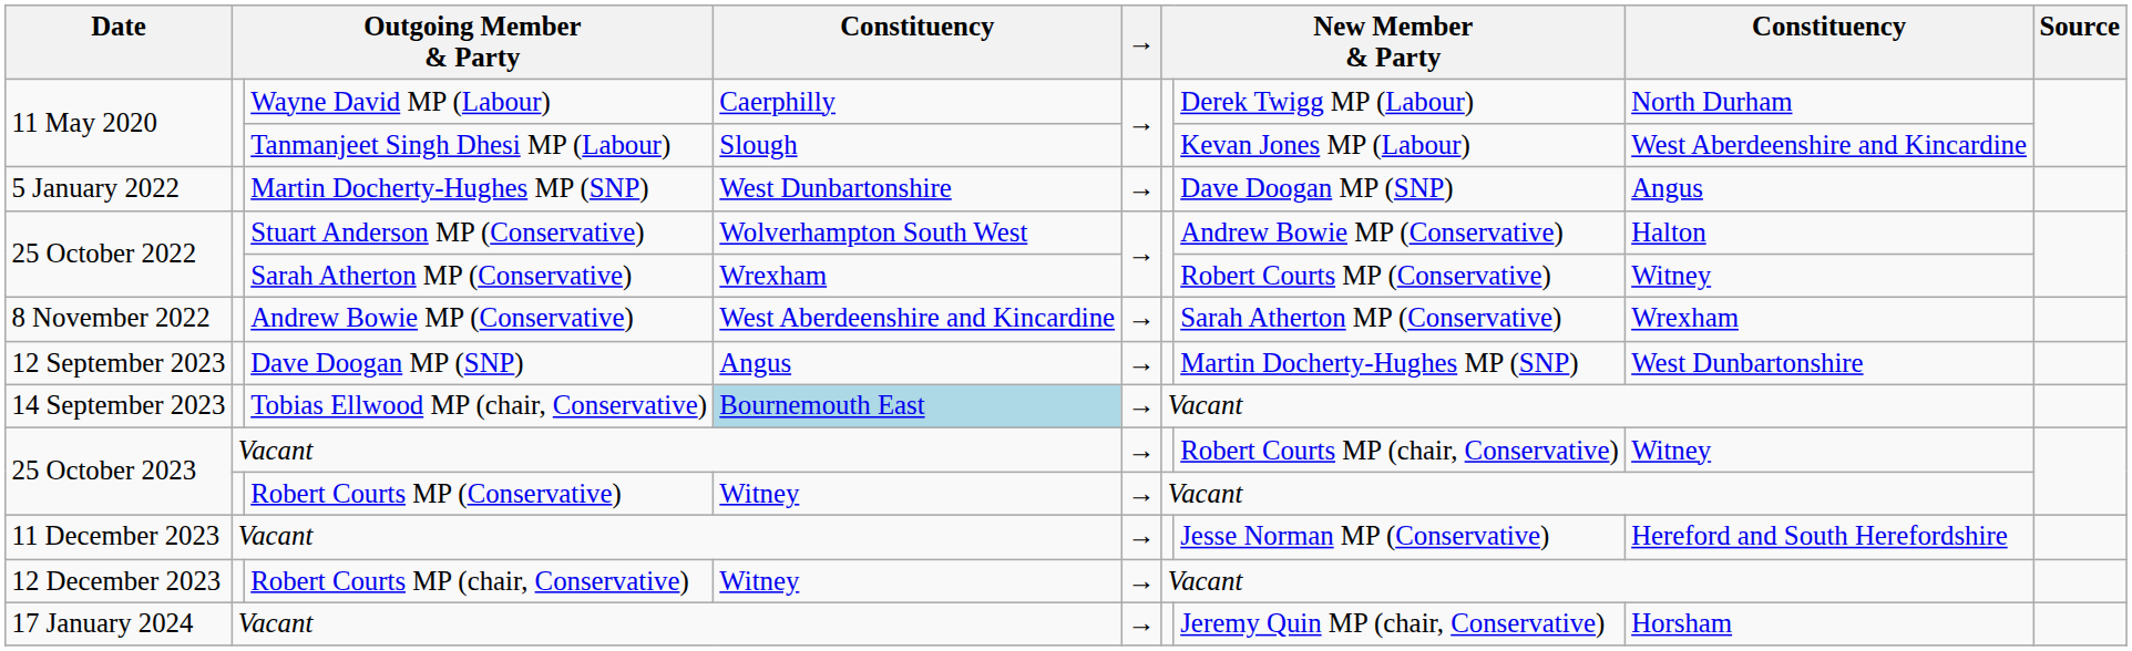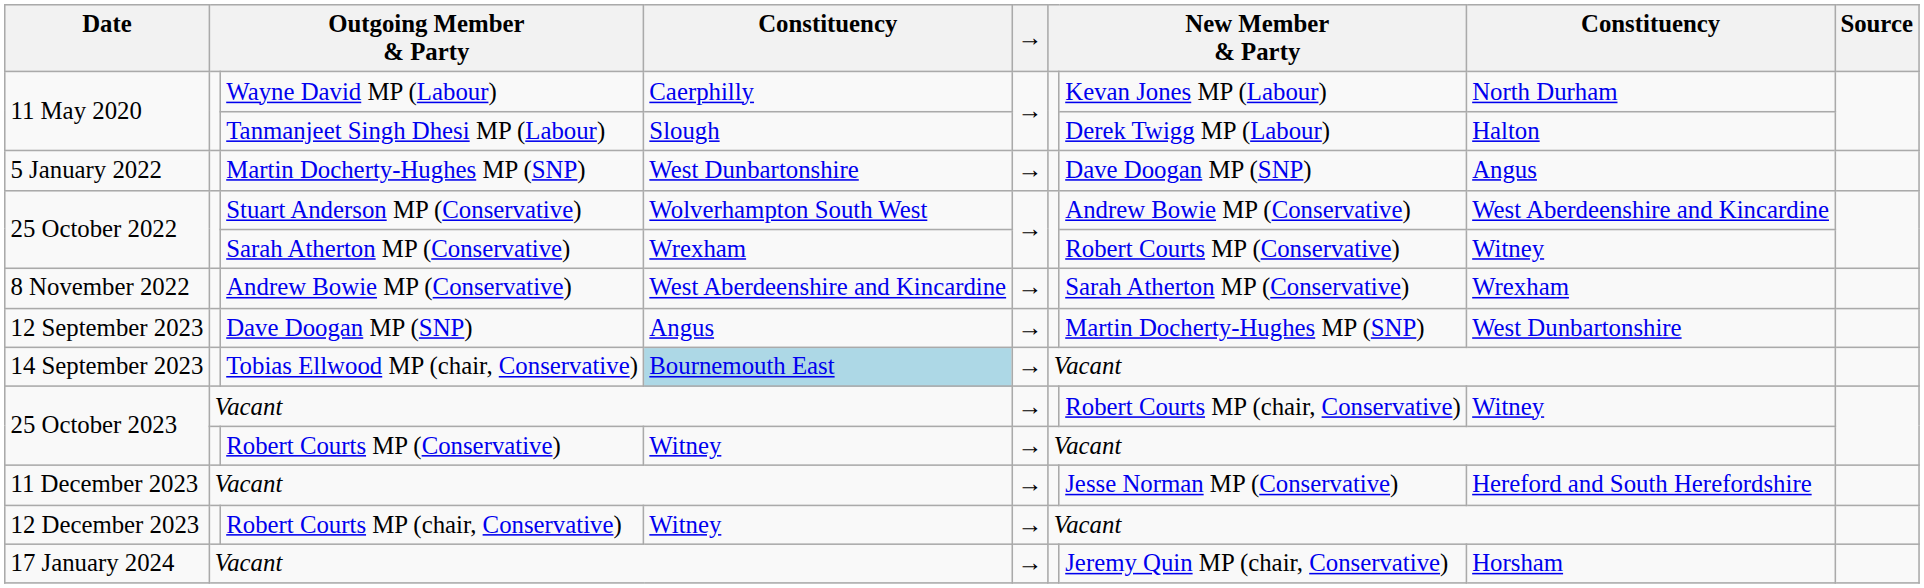Wayne David MP (Labour) | column 7: Derek Twigg MP (Labour) -> Kevan Jones MP (Labour)
Tanmanjeet Singh Dhesi MP (Labour) | column 7: Kevan Jones MP (Labour) -> Derek Twigg MP (Labour)
Tanmanjeet Singh Dhesi MP (Labour) | column 8: West Aberdeenshire and Kincardine -> Halton
Stuart Anderson MP (Conservative) | column 8: Halton -> West Aberdeenshire and Kincardine
